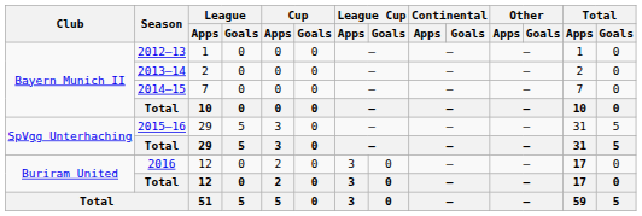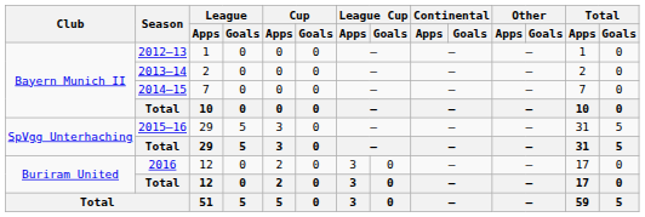2016 | Total / Apps: bold -> normal
